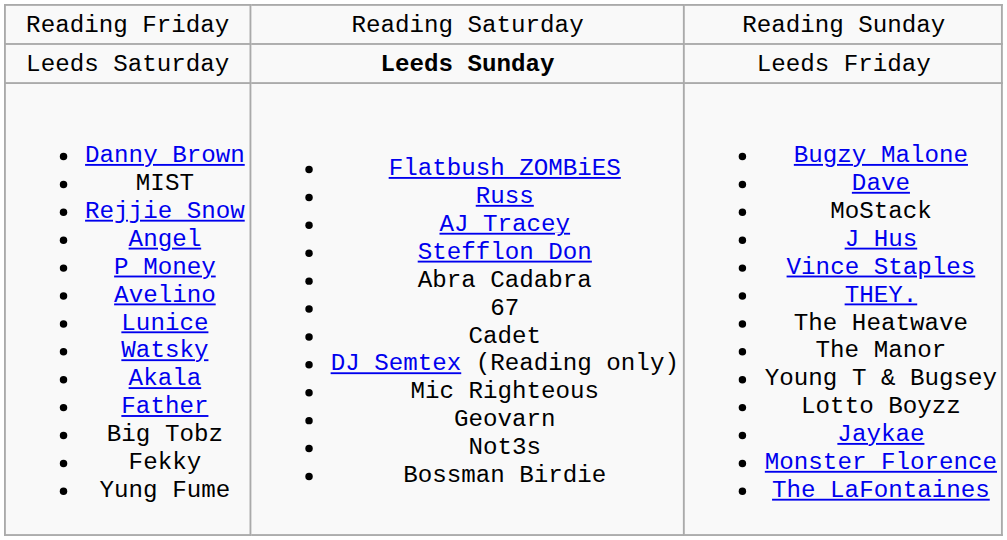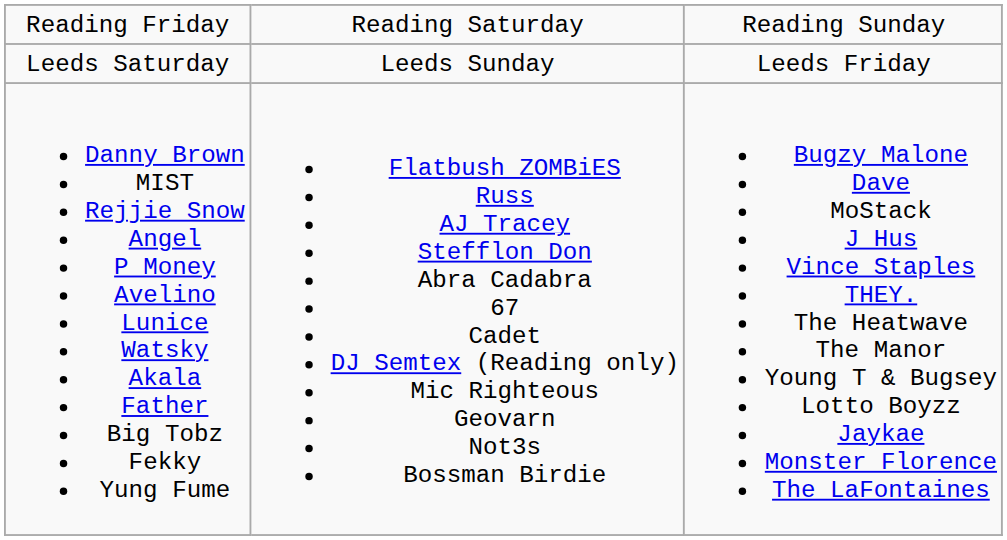Leeds Saturday | column 2: bold -> normal
